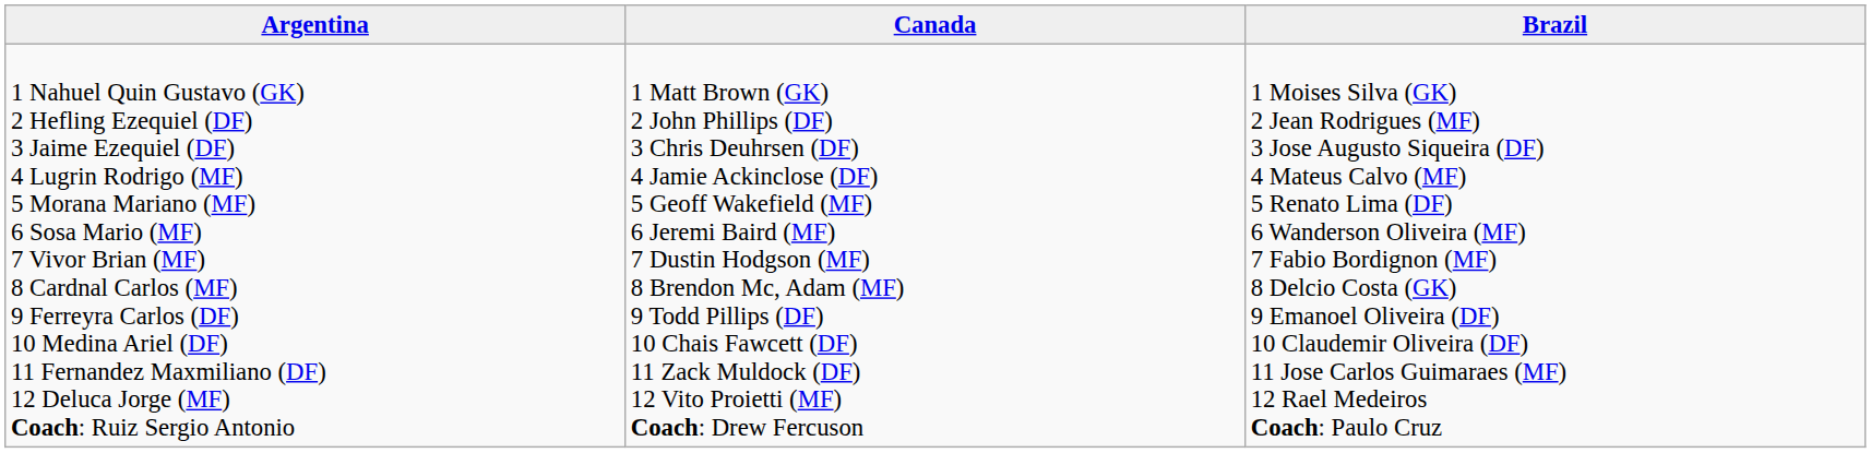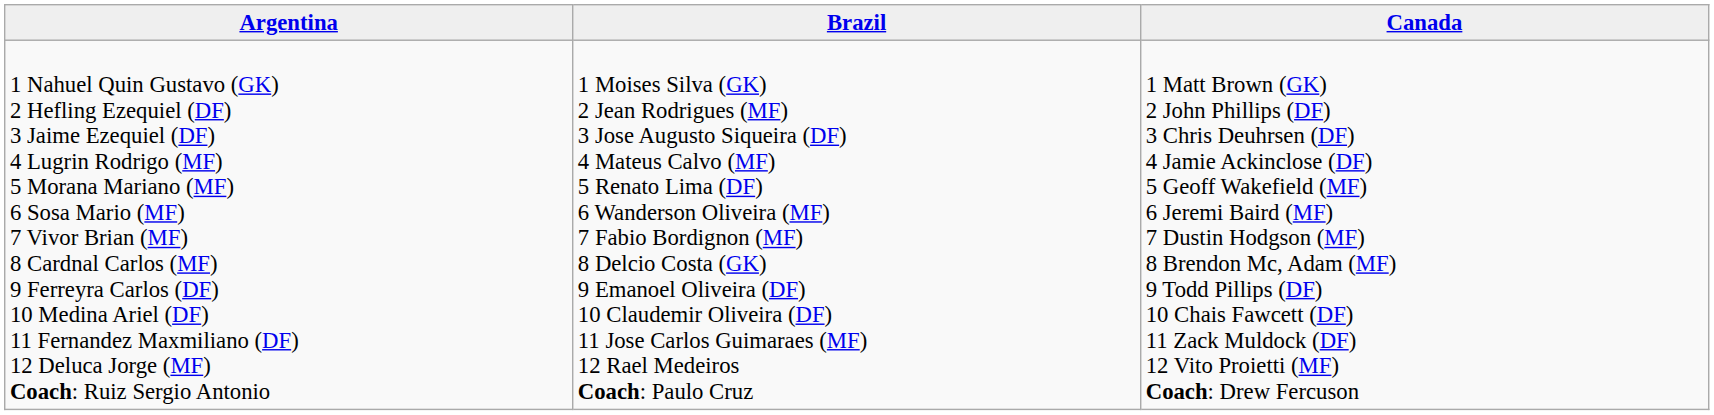columns swapped: Brazil <-> Canada
